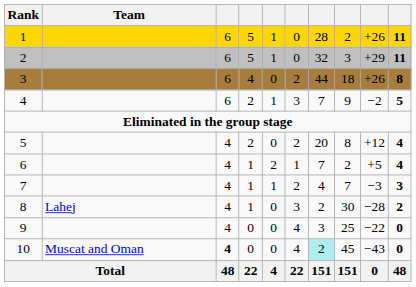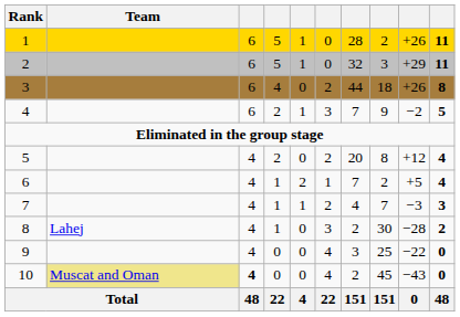10 | Team: no background -> khaki background
10 | column 7: paleturquoise background -> no background
